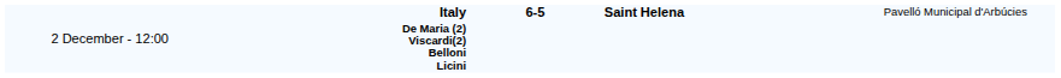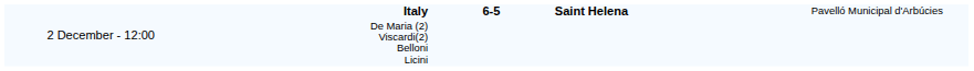De Maria (2) Viscardi(2) Belloni Licini | column 2: bold -> normal
